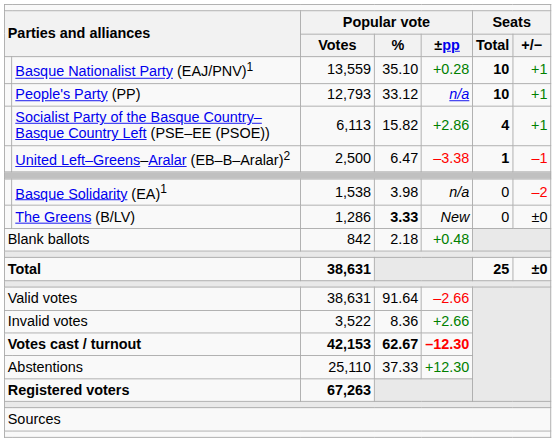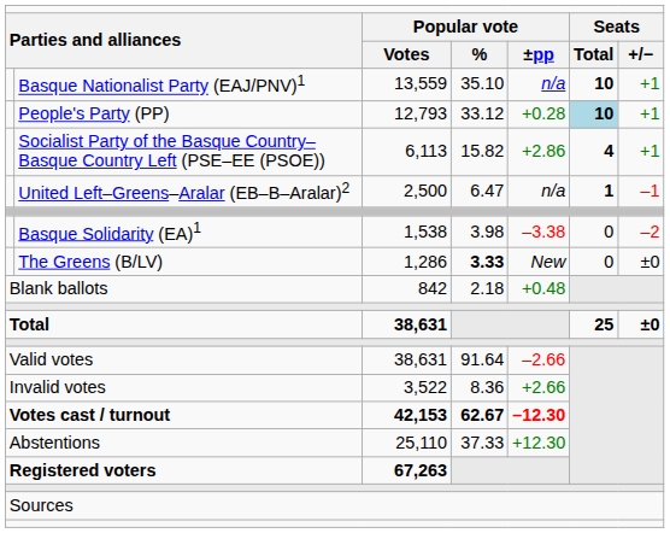Basque Nationalist Party (EAJ/PNV)1 | column 5: +0.28 -> n/a
People's Party (PP) | column 5: n/a -> +0.28
People's Party (PP) | column 6: no background -> lightblue background
United Left–Greens–Aralar (EB–B–Aralar)2 | column 5: –3.38 -> n/a
Basque Solidarity (EA)1 | column 5: n/a -> –3.38
